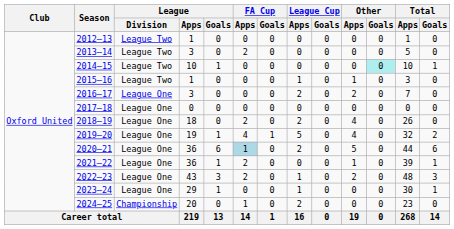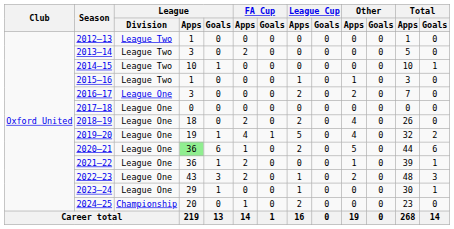2014–15 | Other / Goals: paleturquoise background -> no background
2020–21 | League / Apps: no background -> lightgreen background
2020–21 | FA Cup / Apps: lightblue background -> no background
